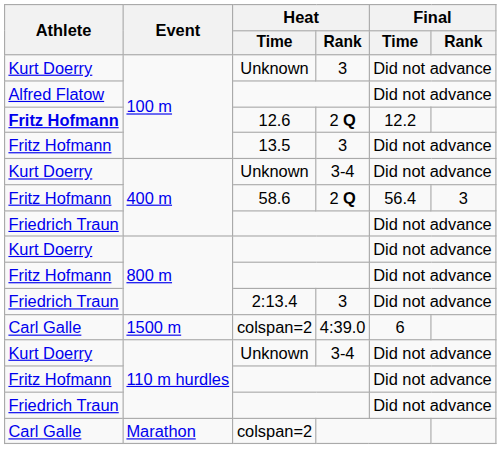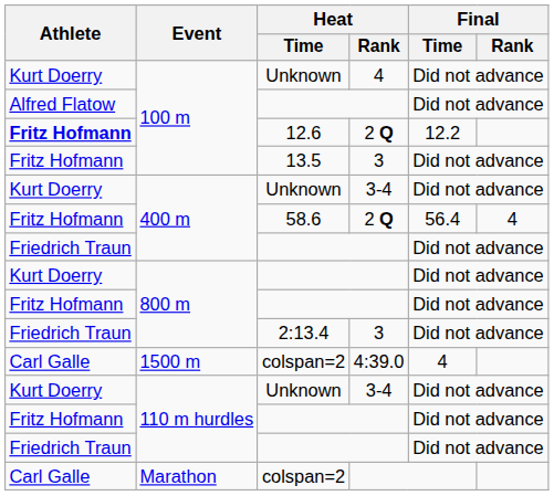100 m / Unknown | Heat / Rank: 3 -> 4
58.6 | Final / Rank: 3 -> 4
1500 m / colspan=2 | Final / Time: 6 -> 4
